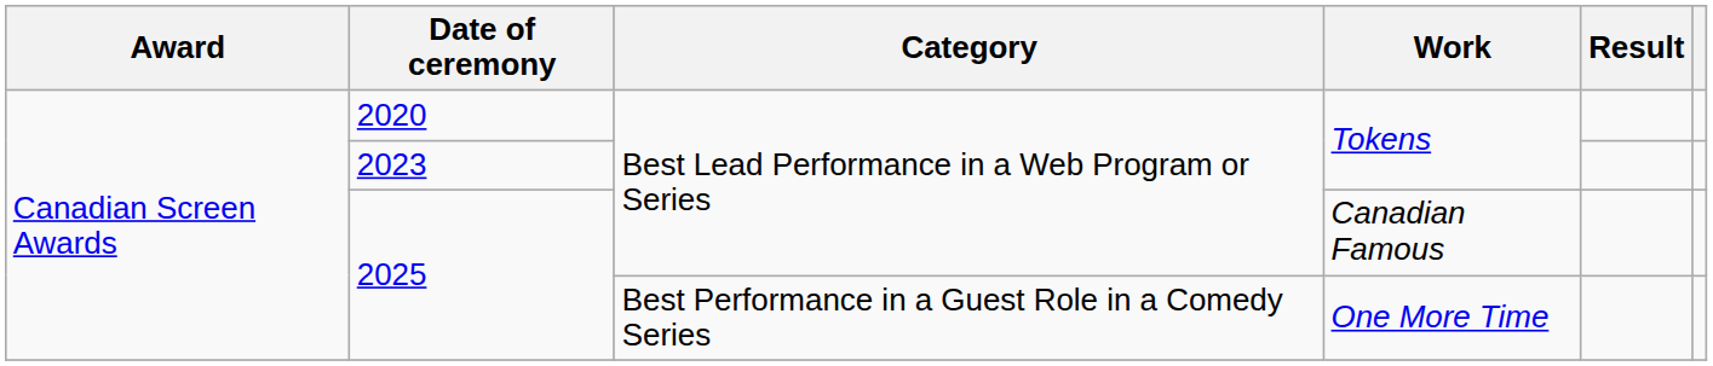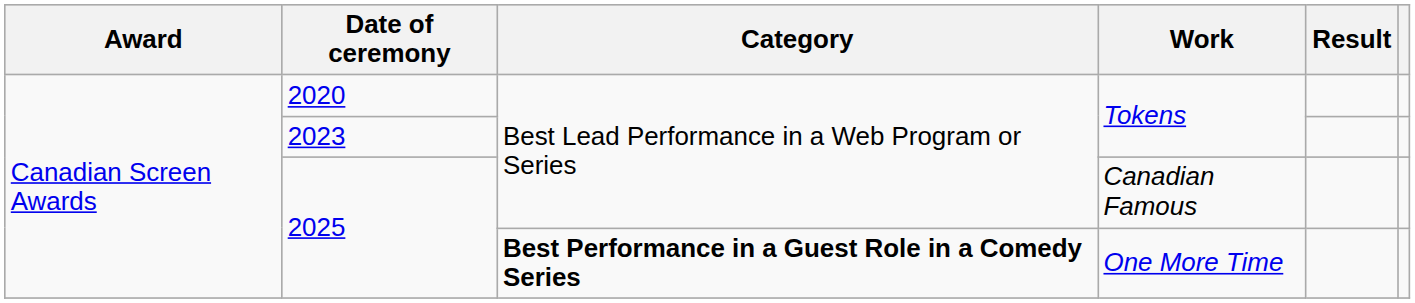2025 / One More Time | Category: normal -> bold
